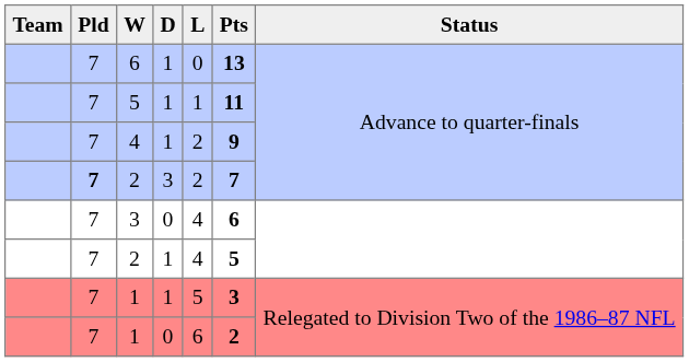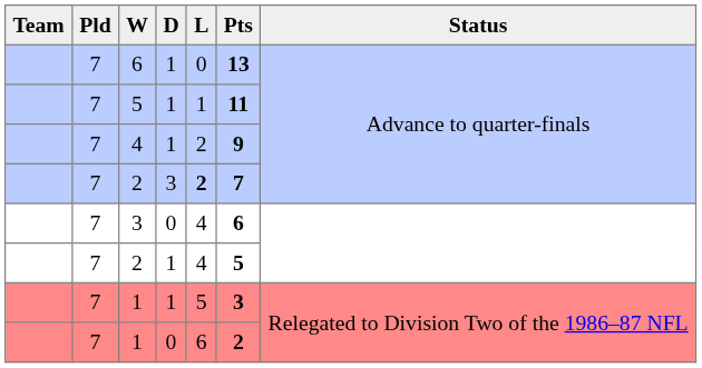2 / 3 | Pld: bold -> normal
2 / 3 | L: normal -> bold
